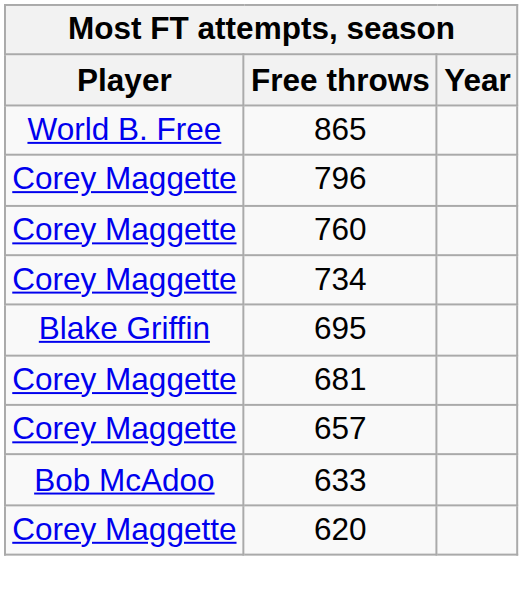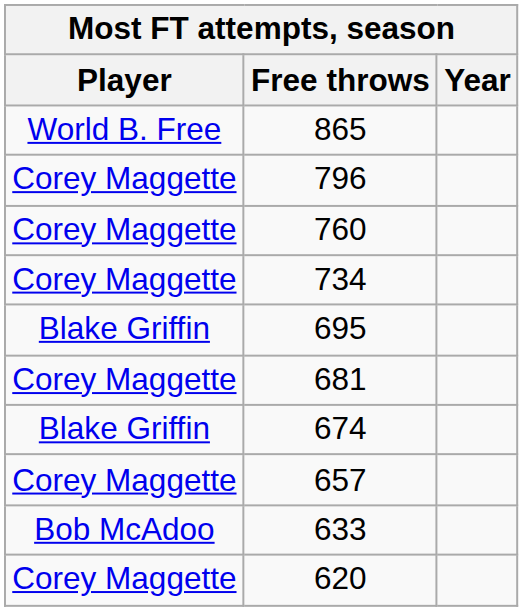+ row: Blake Griffin | 674
